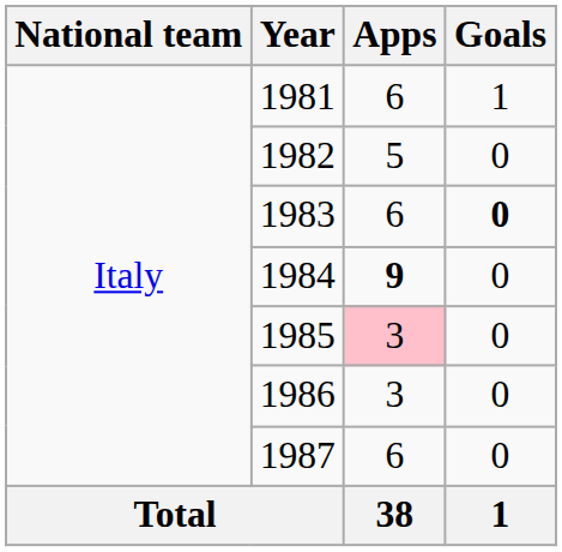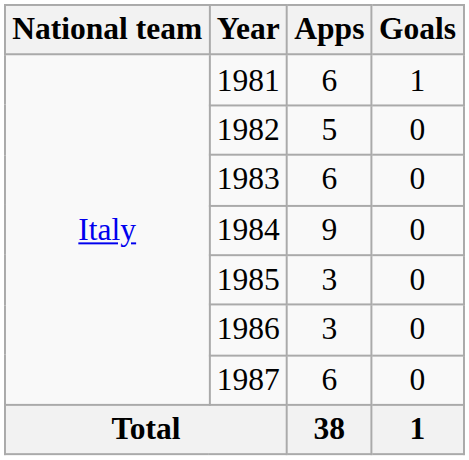1983 | Goals: bold -> normal
1984 | Apps: bold -> normal
1985 | Apps: pink background -> no background
